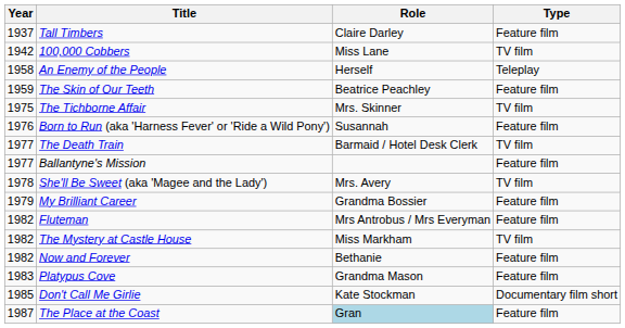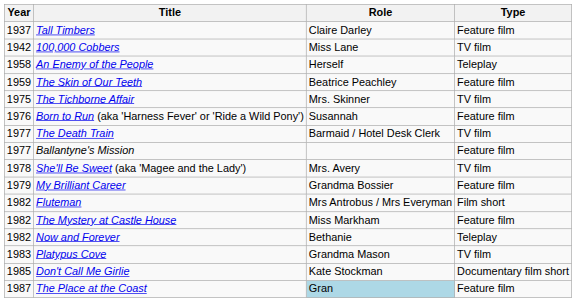Fluteman | Type: Feature film -> Film short
The Mystery at Castle House | Type: TV film -> Feature film
Now and Forever | Type: Feature film -> Teleplay
Platypus Cove | Type: Feature film -> TV film
